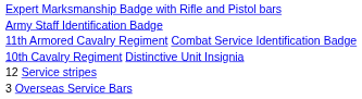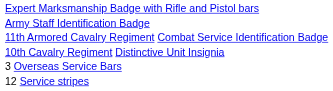row 5 | column 1: 12 Service stripes -> 3 Overseas Service Bars
row 6 | column 1: 3 Overseas Service Bars -> 12 Service stripes
